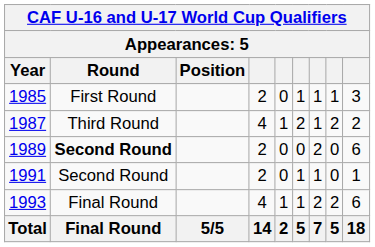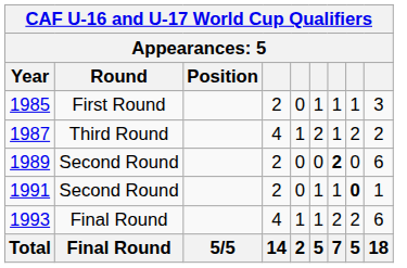1989 | Round: bold -> normal
1989 | column 7: normal -> bold
1991 | column 8: normal -> bold
